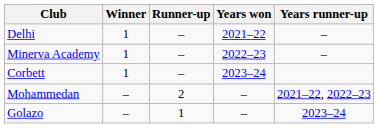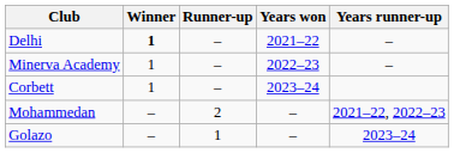Delhi | Winner: normal -> bold
